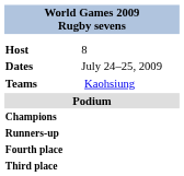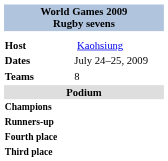row 2 | column 2: 8 -> Kaohsiung
row 4 | column 2: Kaohsiung -> 8
